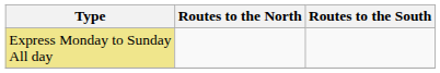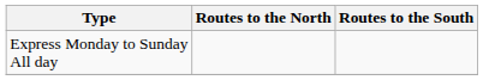row 2 | Type: khaki background -> no background
